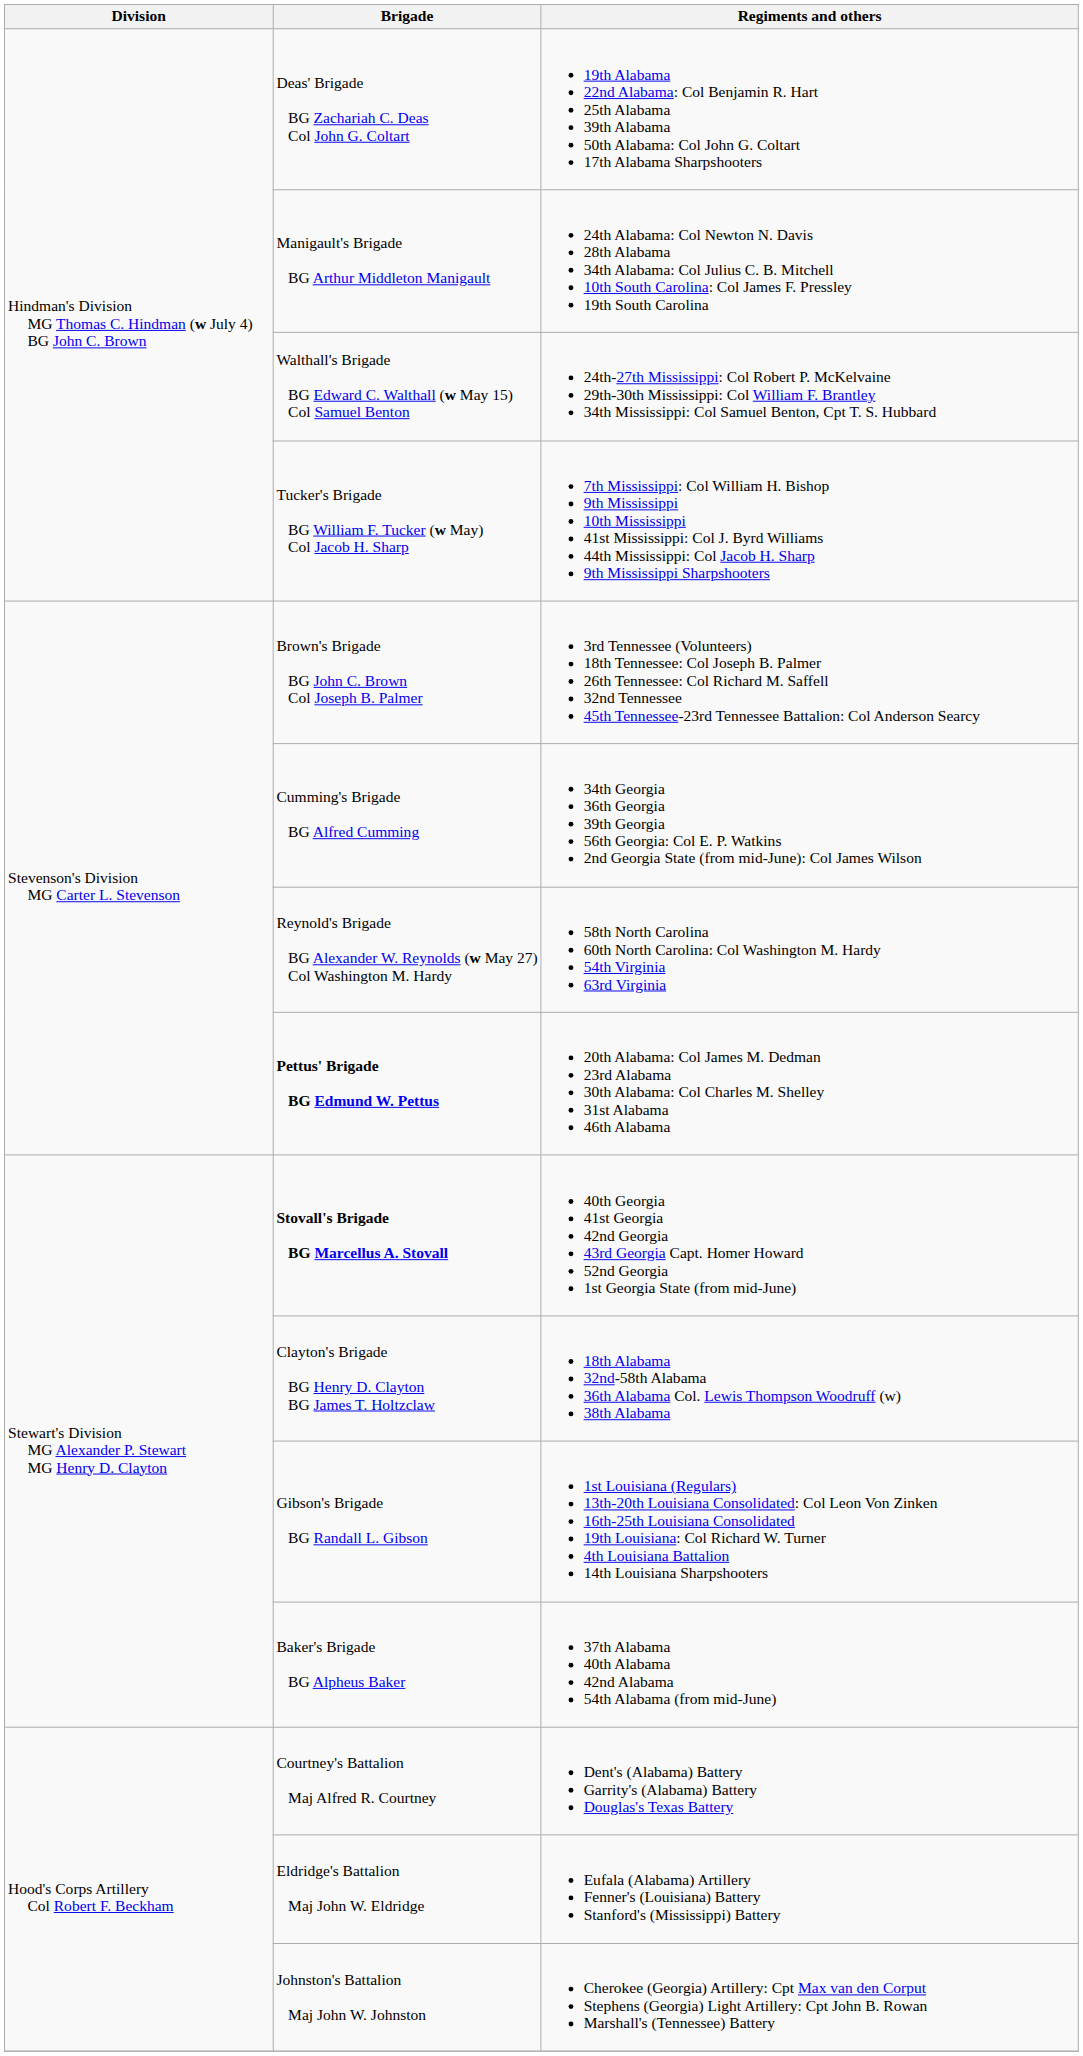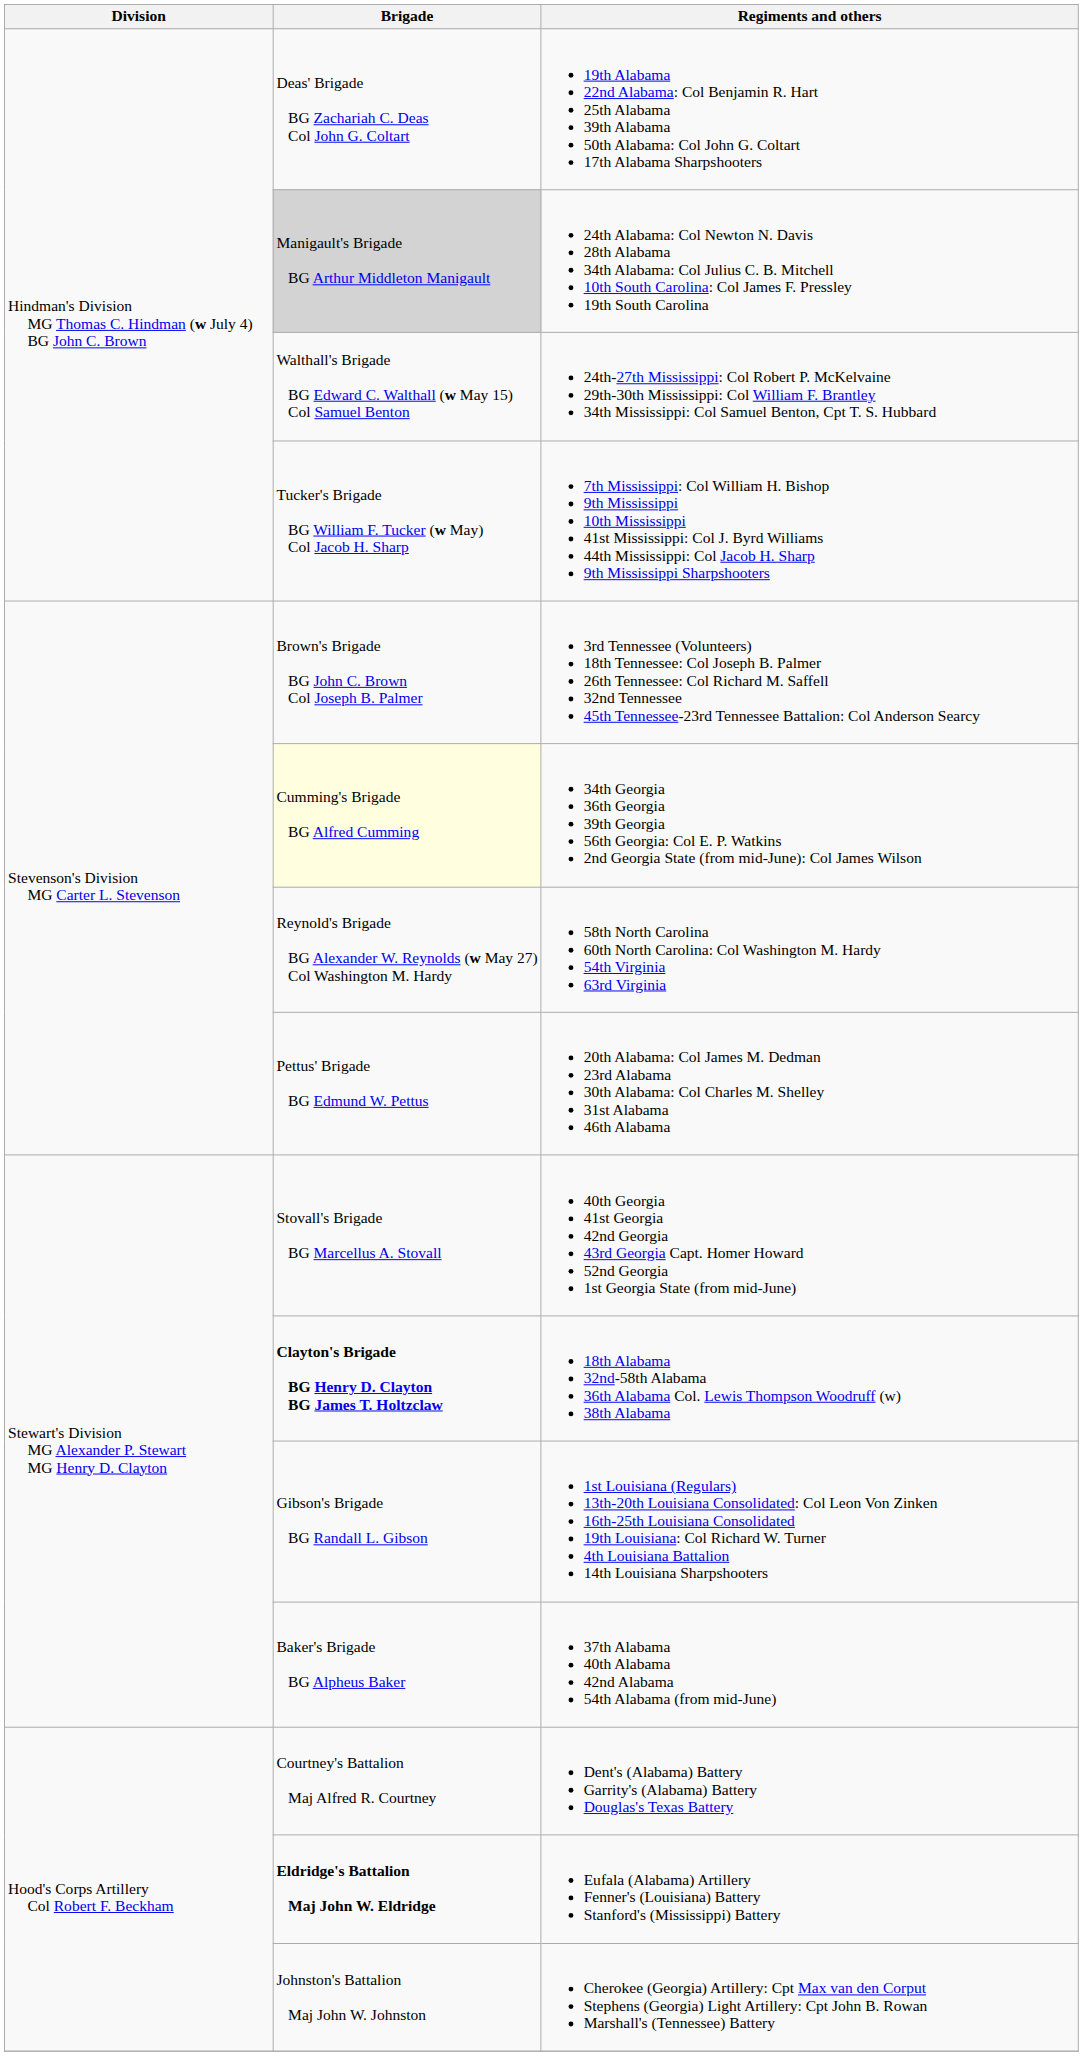Manigault's Brigade BG Arthur Middleton Manigault | Brigade: no background -> lightgrey background
Cumming's Brigade BG Alfred Cumming | Brigade: no background -> lightyellow background
Pettus' Brigade BG Edmund W. Pettus | Brigade: bold -> normal
Stovall's Brigade BG Marcellus A. Stovall | Brigade: bold -> normal
Clayton's Brigade BG Henry D. Clayton BG James T. Holtzclaw | Brigade: normal -> bold
Eldridge's Battalion Maj John W. Eldridge | Brigade: normal -> bold
